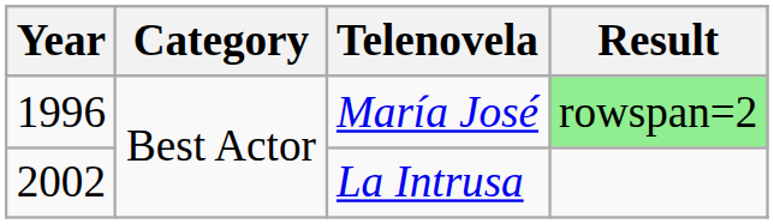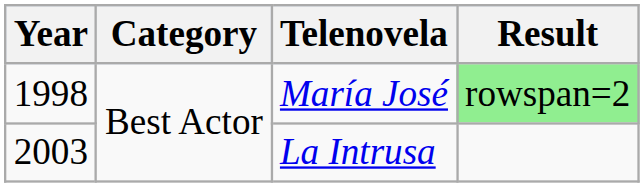María José | Year: 1996 -> 1998
La Intrusa | Year: 2002 -> 2003
